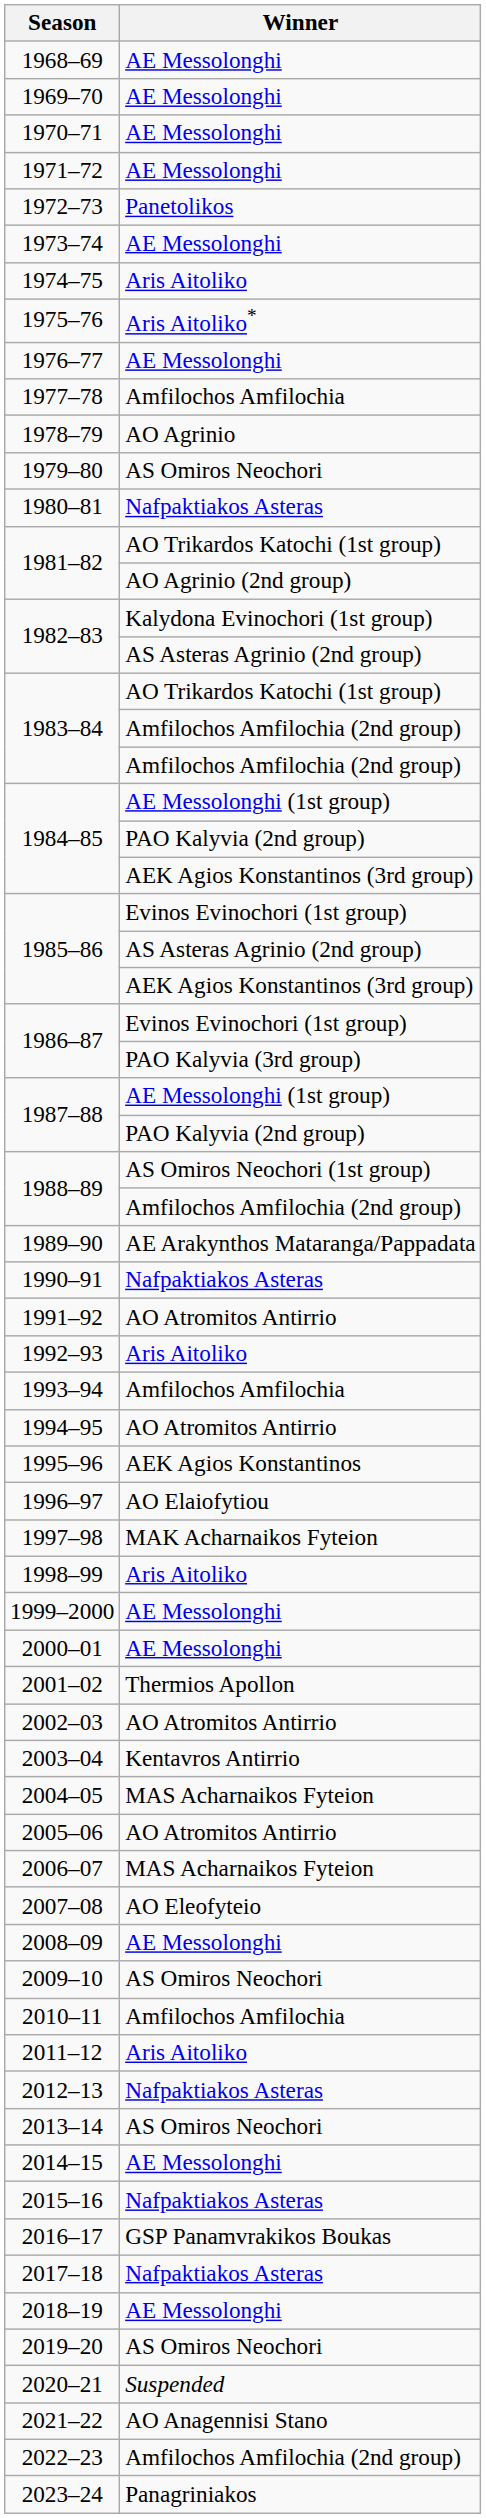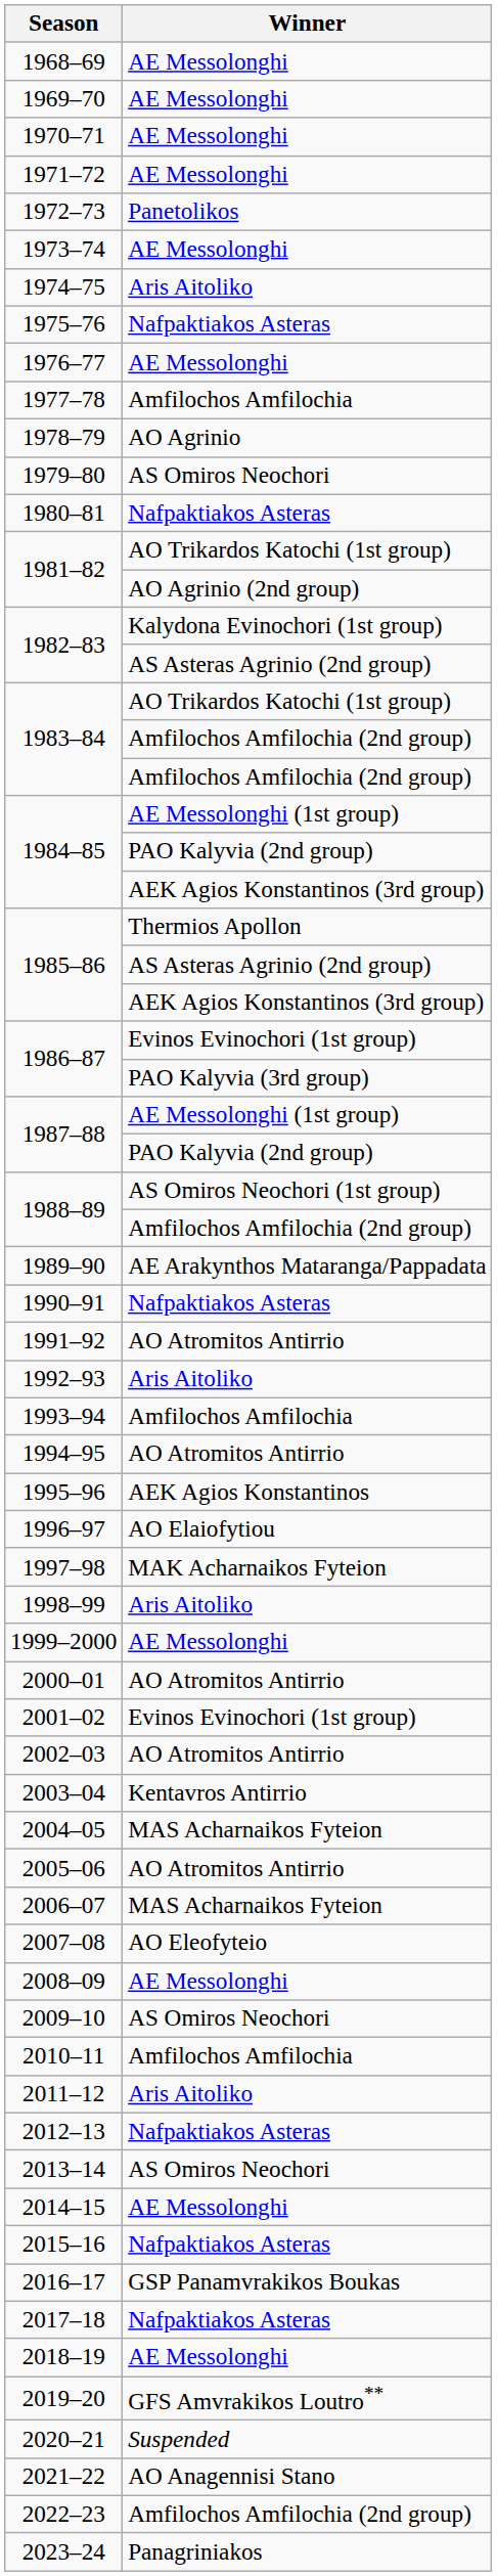row 9 | Winner: Aris Aitoliko* -> Nafpaktiakos Asteras
row 25 | Winner: Evinos Evinochori (1st group) -> Thermios Apollon
row 45 | Winner: AE Messolonghi -> AO Atromitos Antirrio
row 46 | Winner: Thermios Apollon -> Evinos Evinochori (1st group)
row 64 | Winner: AS Omiros Neochori -> GFS Amvrakikos Loutro**
